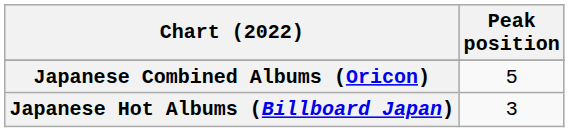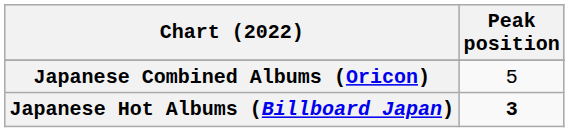Japanese Hot Albums (Billboard Japan) | Peak position: normal -> bold
